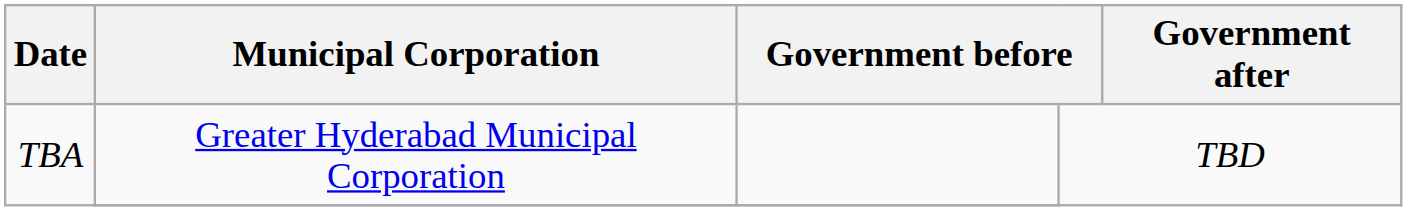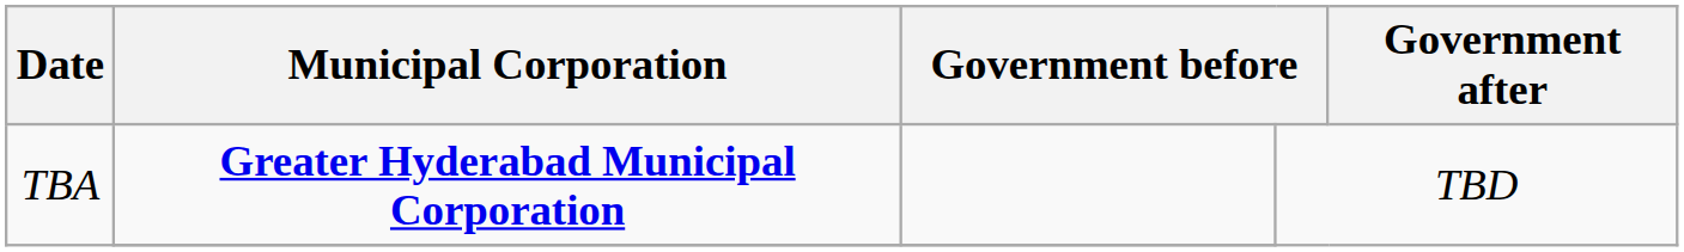TBA / Greater Hyderabad Municipal Corporation | Municipal Corporation: normal -> bold
